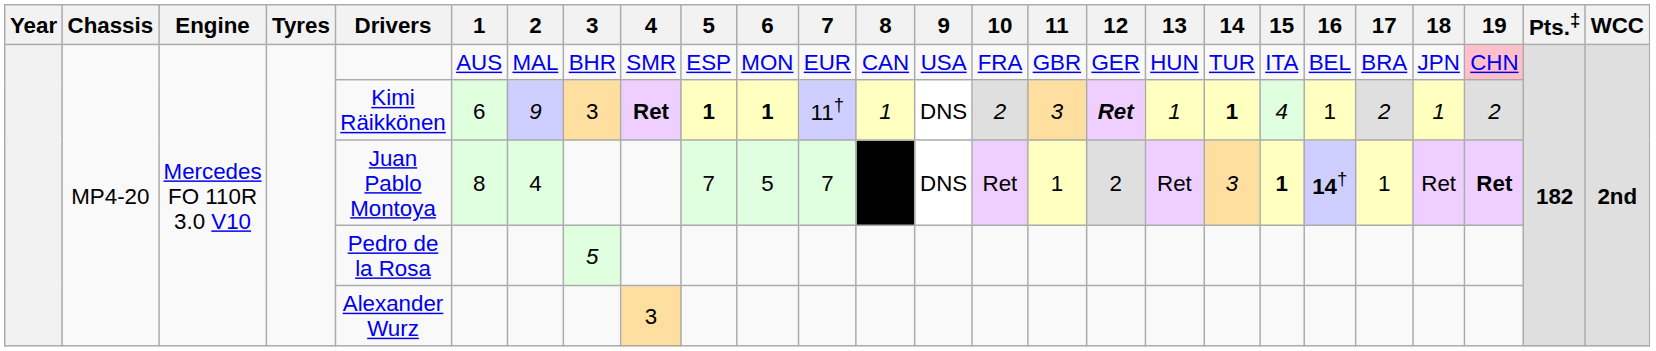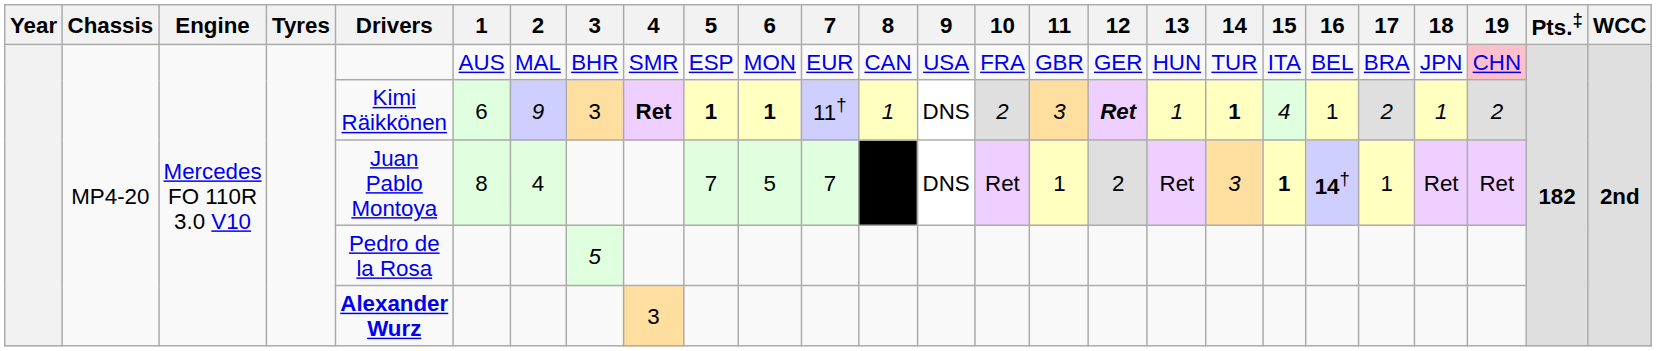row 4 | 19: bold -> normal
row 6 | Drivers: normal -> bold
